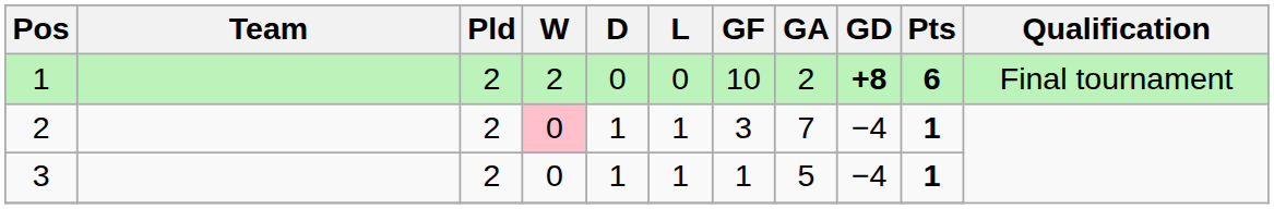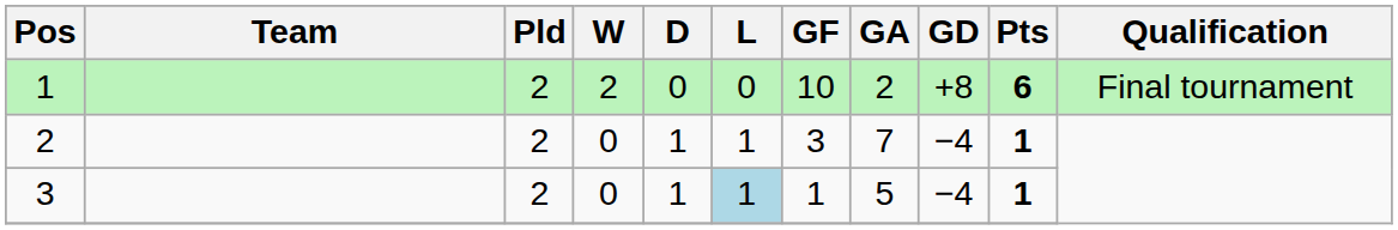row 2 | GD: bold -> normal
row 3 | W: pink background -> no background
row 4 | L: no background -> lightblue background
